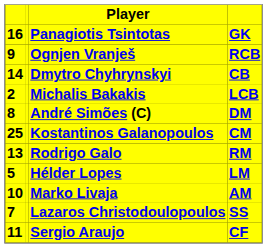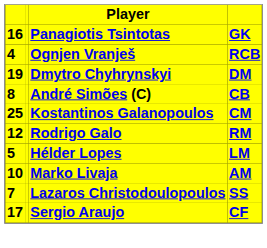Ognjen Vranješ | column 1: 9 -> 4
Dmytro Chyhrynskyi | column 1: 14 -> 19
Dmytro Chyhrynskyi | column 3: CB -> DM
- row: 2 | Michalis Bakakis | LCB
André Simões (C) | column 3: DM -> CB
Rodrigo Galo | column 1: 13 -> 12
Sergio Araujo | column 1: 11 -> 17
